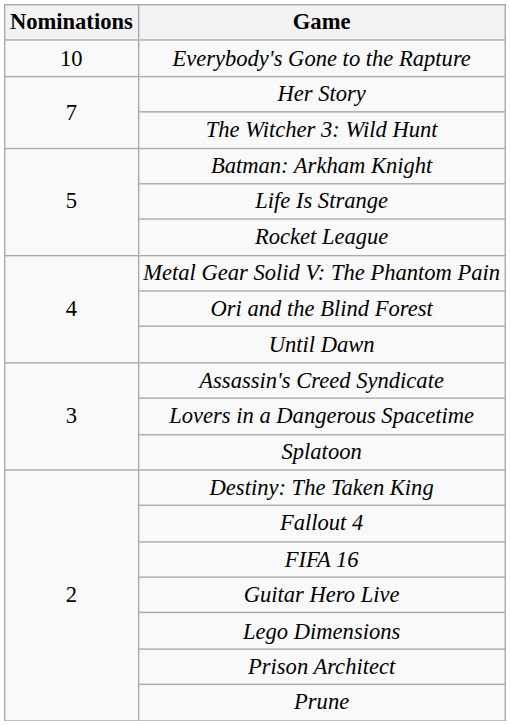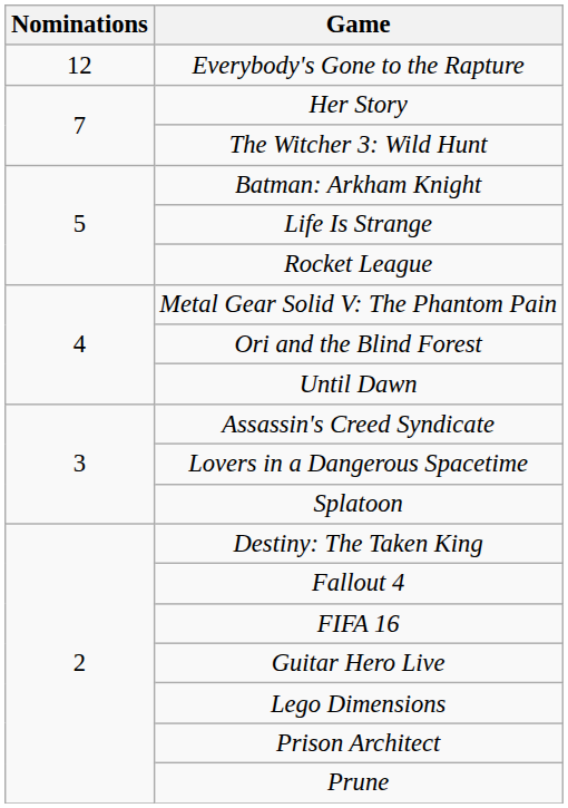Everybody's Gone to the Rapture | Nominations: 10 -> 12
